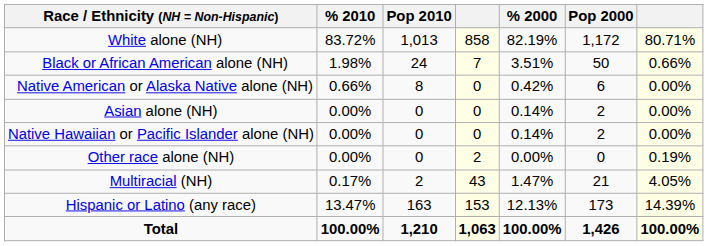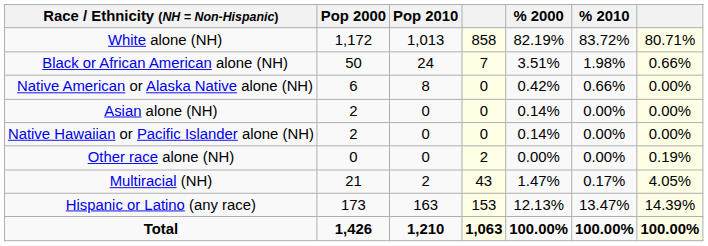columns swapped: Pop 2000 <-> % 2010
